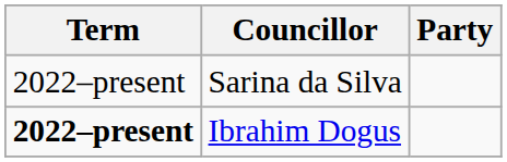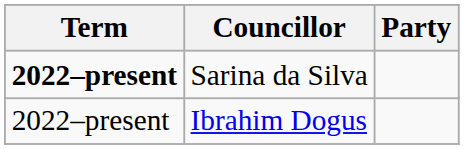Sarina da Silva | Term: normal -> bold
Ibrahim Dogus | Term: bold -> normal
